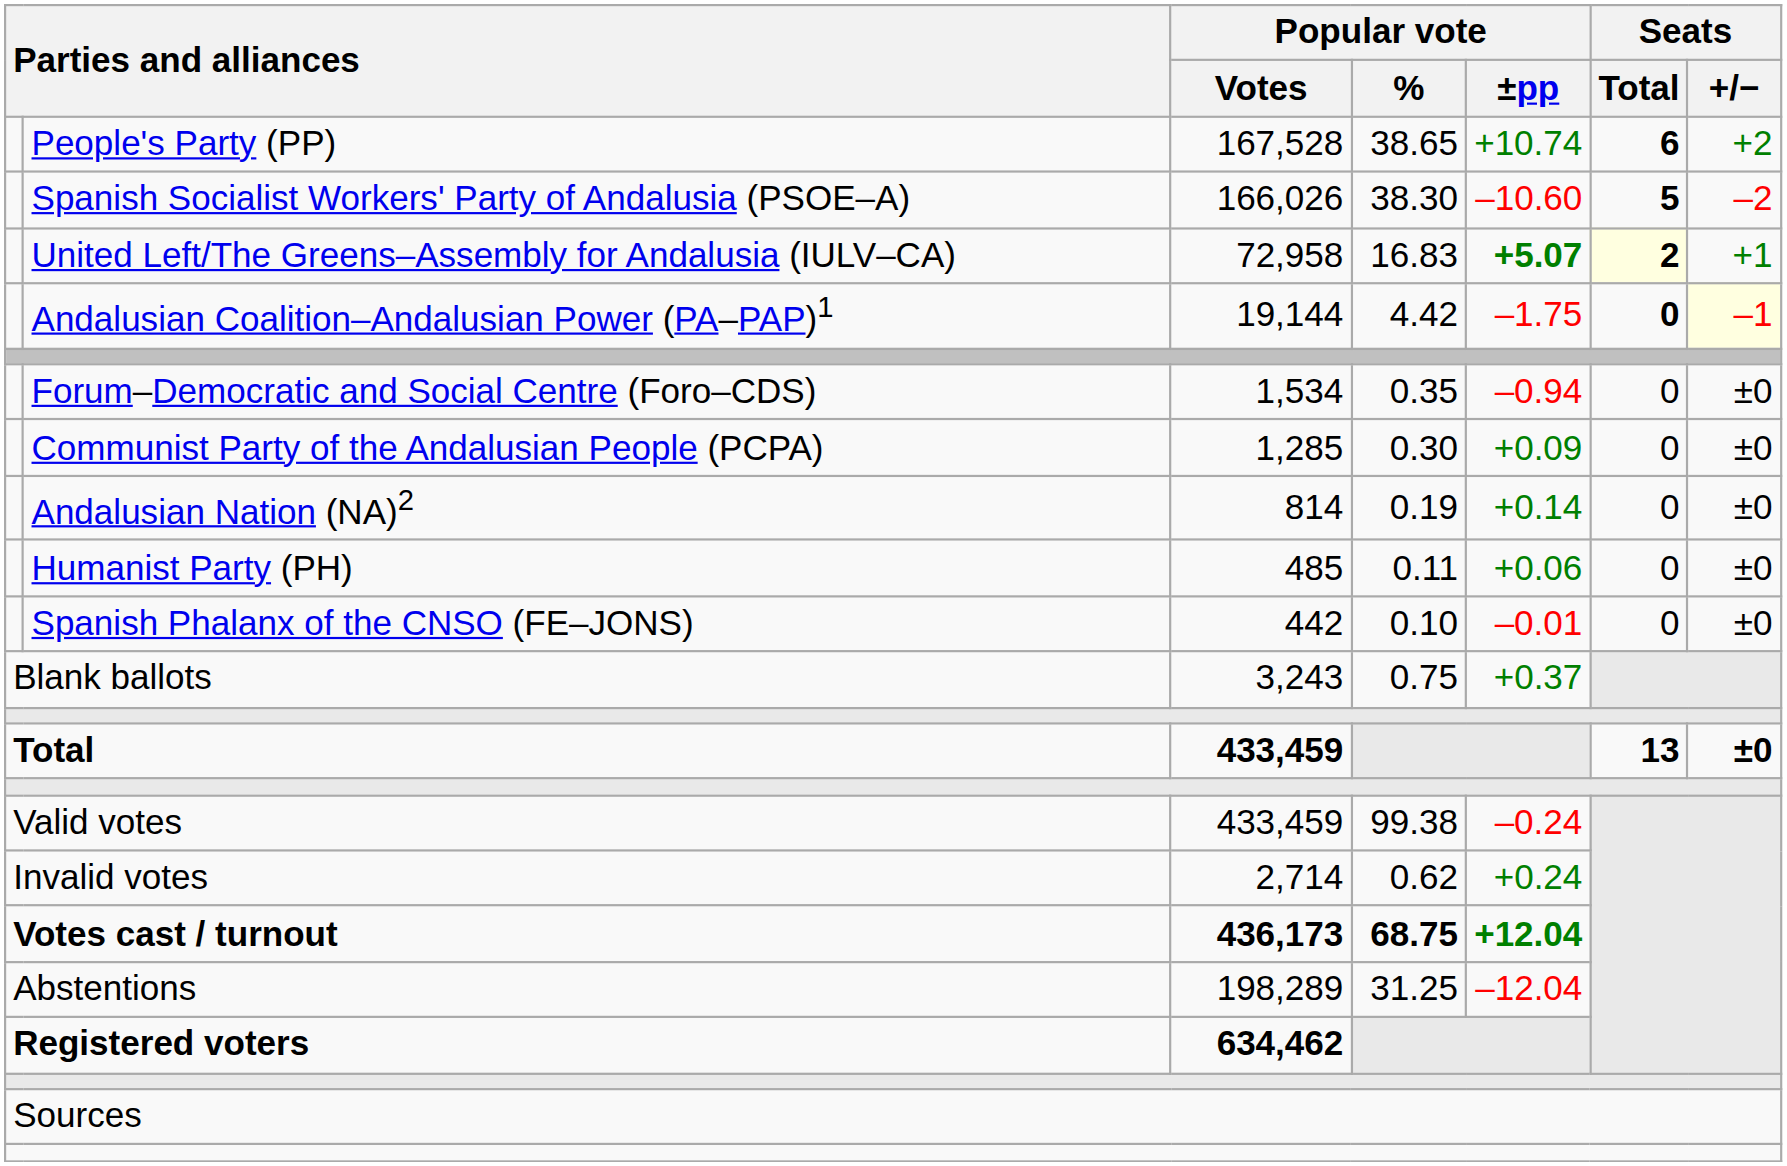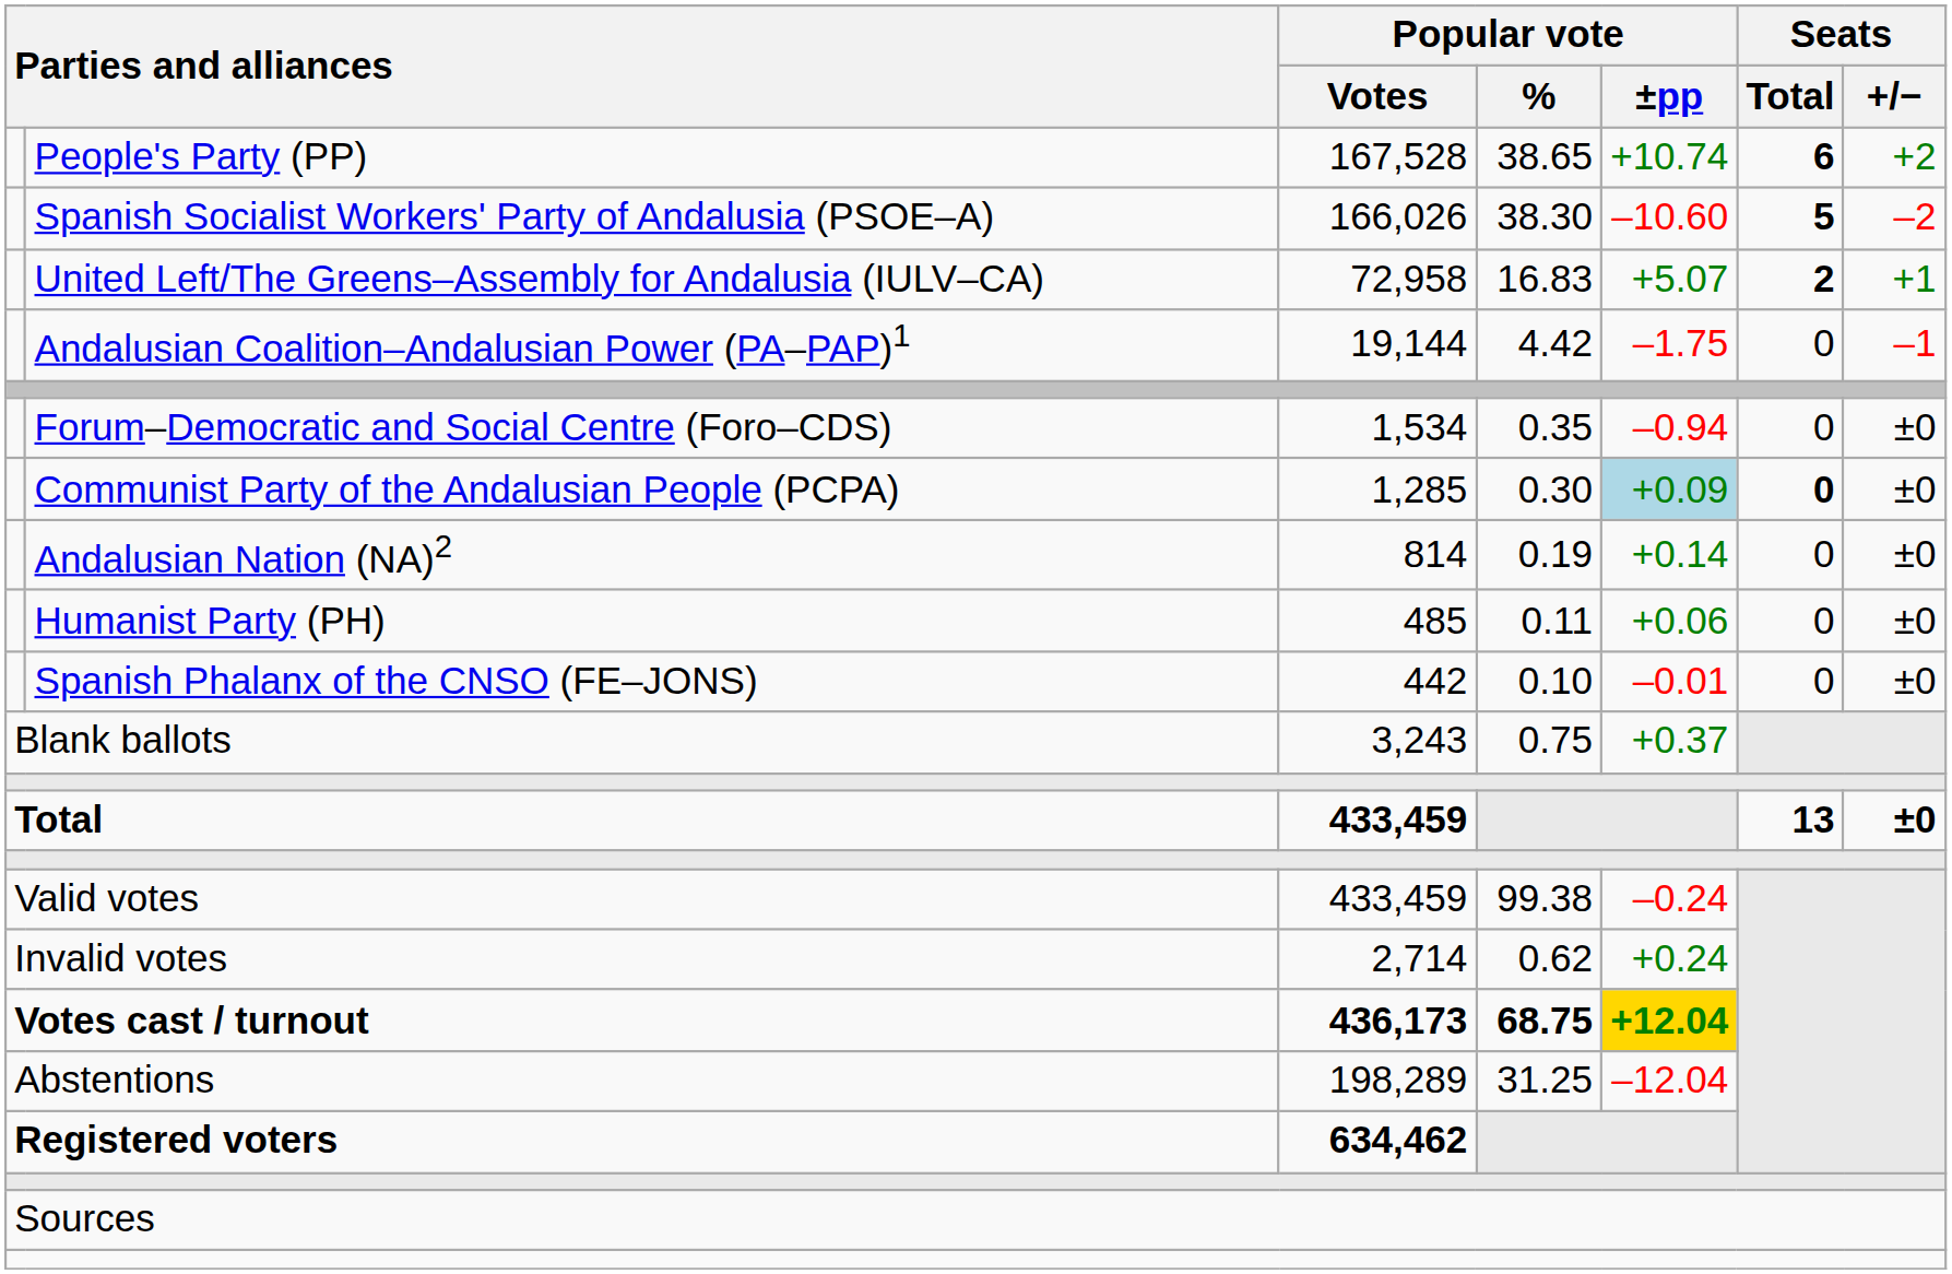United Left/The Greens–Assembly for Andalusia (IULV–CA) | Popular vote / ±pp: bold -> normal
United Left/The Greens–Assembly for Andalusia (IULV–CA) | Seats / Total: lightyellow background -> no background
Andalusian Coalition–Andalusian Power (PA–PAP)1 | Seats / Total: bold -> normal
Andalusian Coalition–Andalusian Power (PA–PAP)1 | Seats / +/−: lightyellow background -> no background
Communist Party of the Andalusian People (PCPA) | Popular vote / ±pp: no background -> lightblue background
Communist Party of the Andalusian People (PCPA) | Seats / Total: normal -> bold
Votes cast / turnout | Popular vote / ±pp: no background -> gold background
